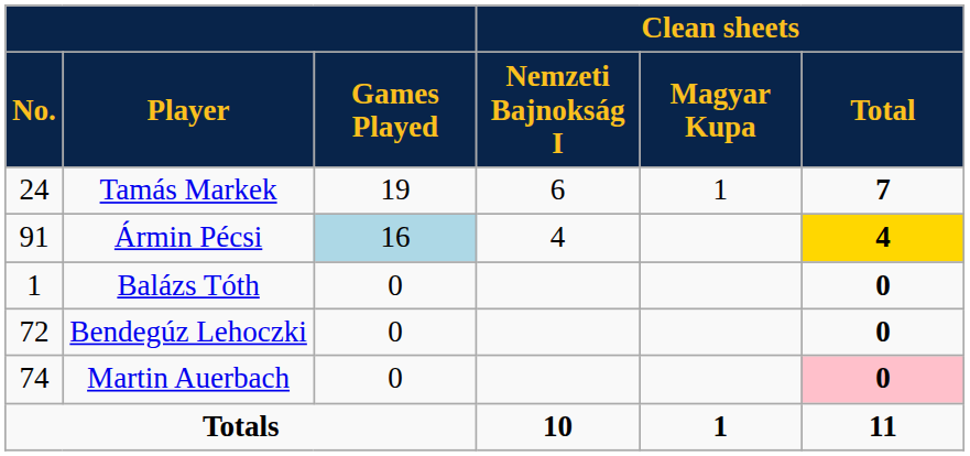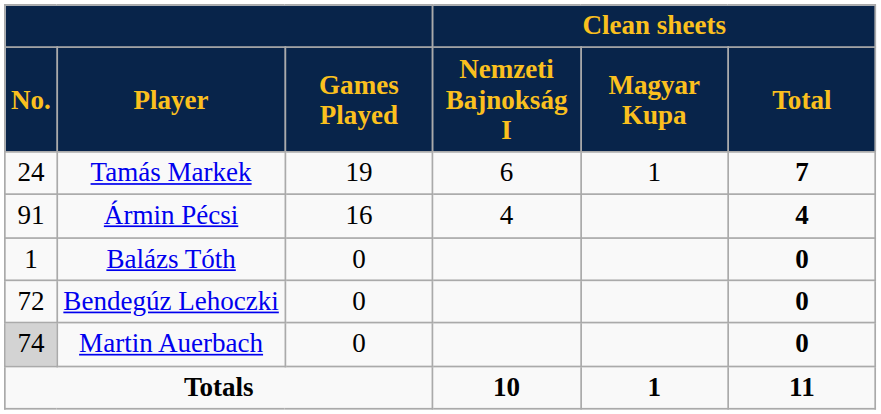Ármin Pécsi | Games Played: lightblue background -> no background
Ármin Pécsi | Clean sheets / Total: gold background -> no background
Martin Auerbach | No.: no background -> lightgrey background
Martin Auerbach | Clean sheets / Total: pink background -> no background
